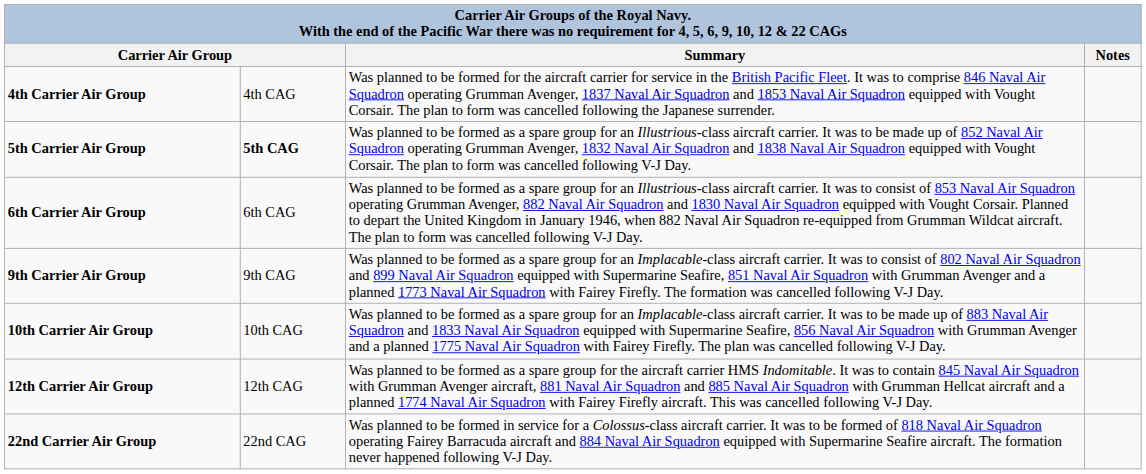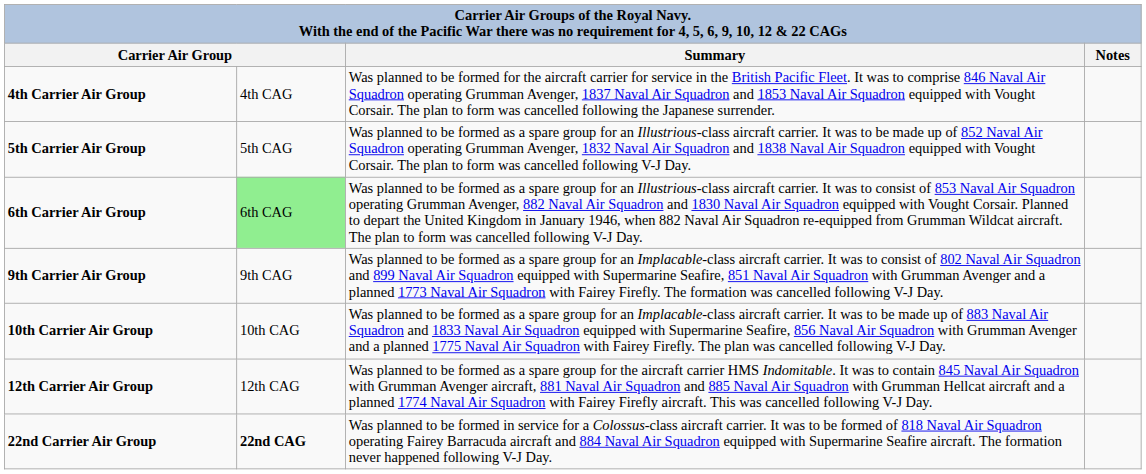5th Carrier Air Group | column 2: bold -> normal
6th Carrier Air Group | column 2: no background -> lightgreen background
22nd Carrier Air Group | column 2: normal -> bold
